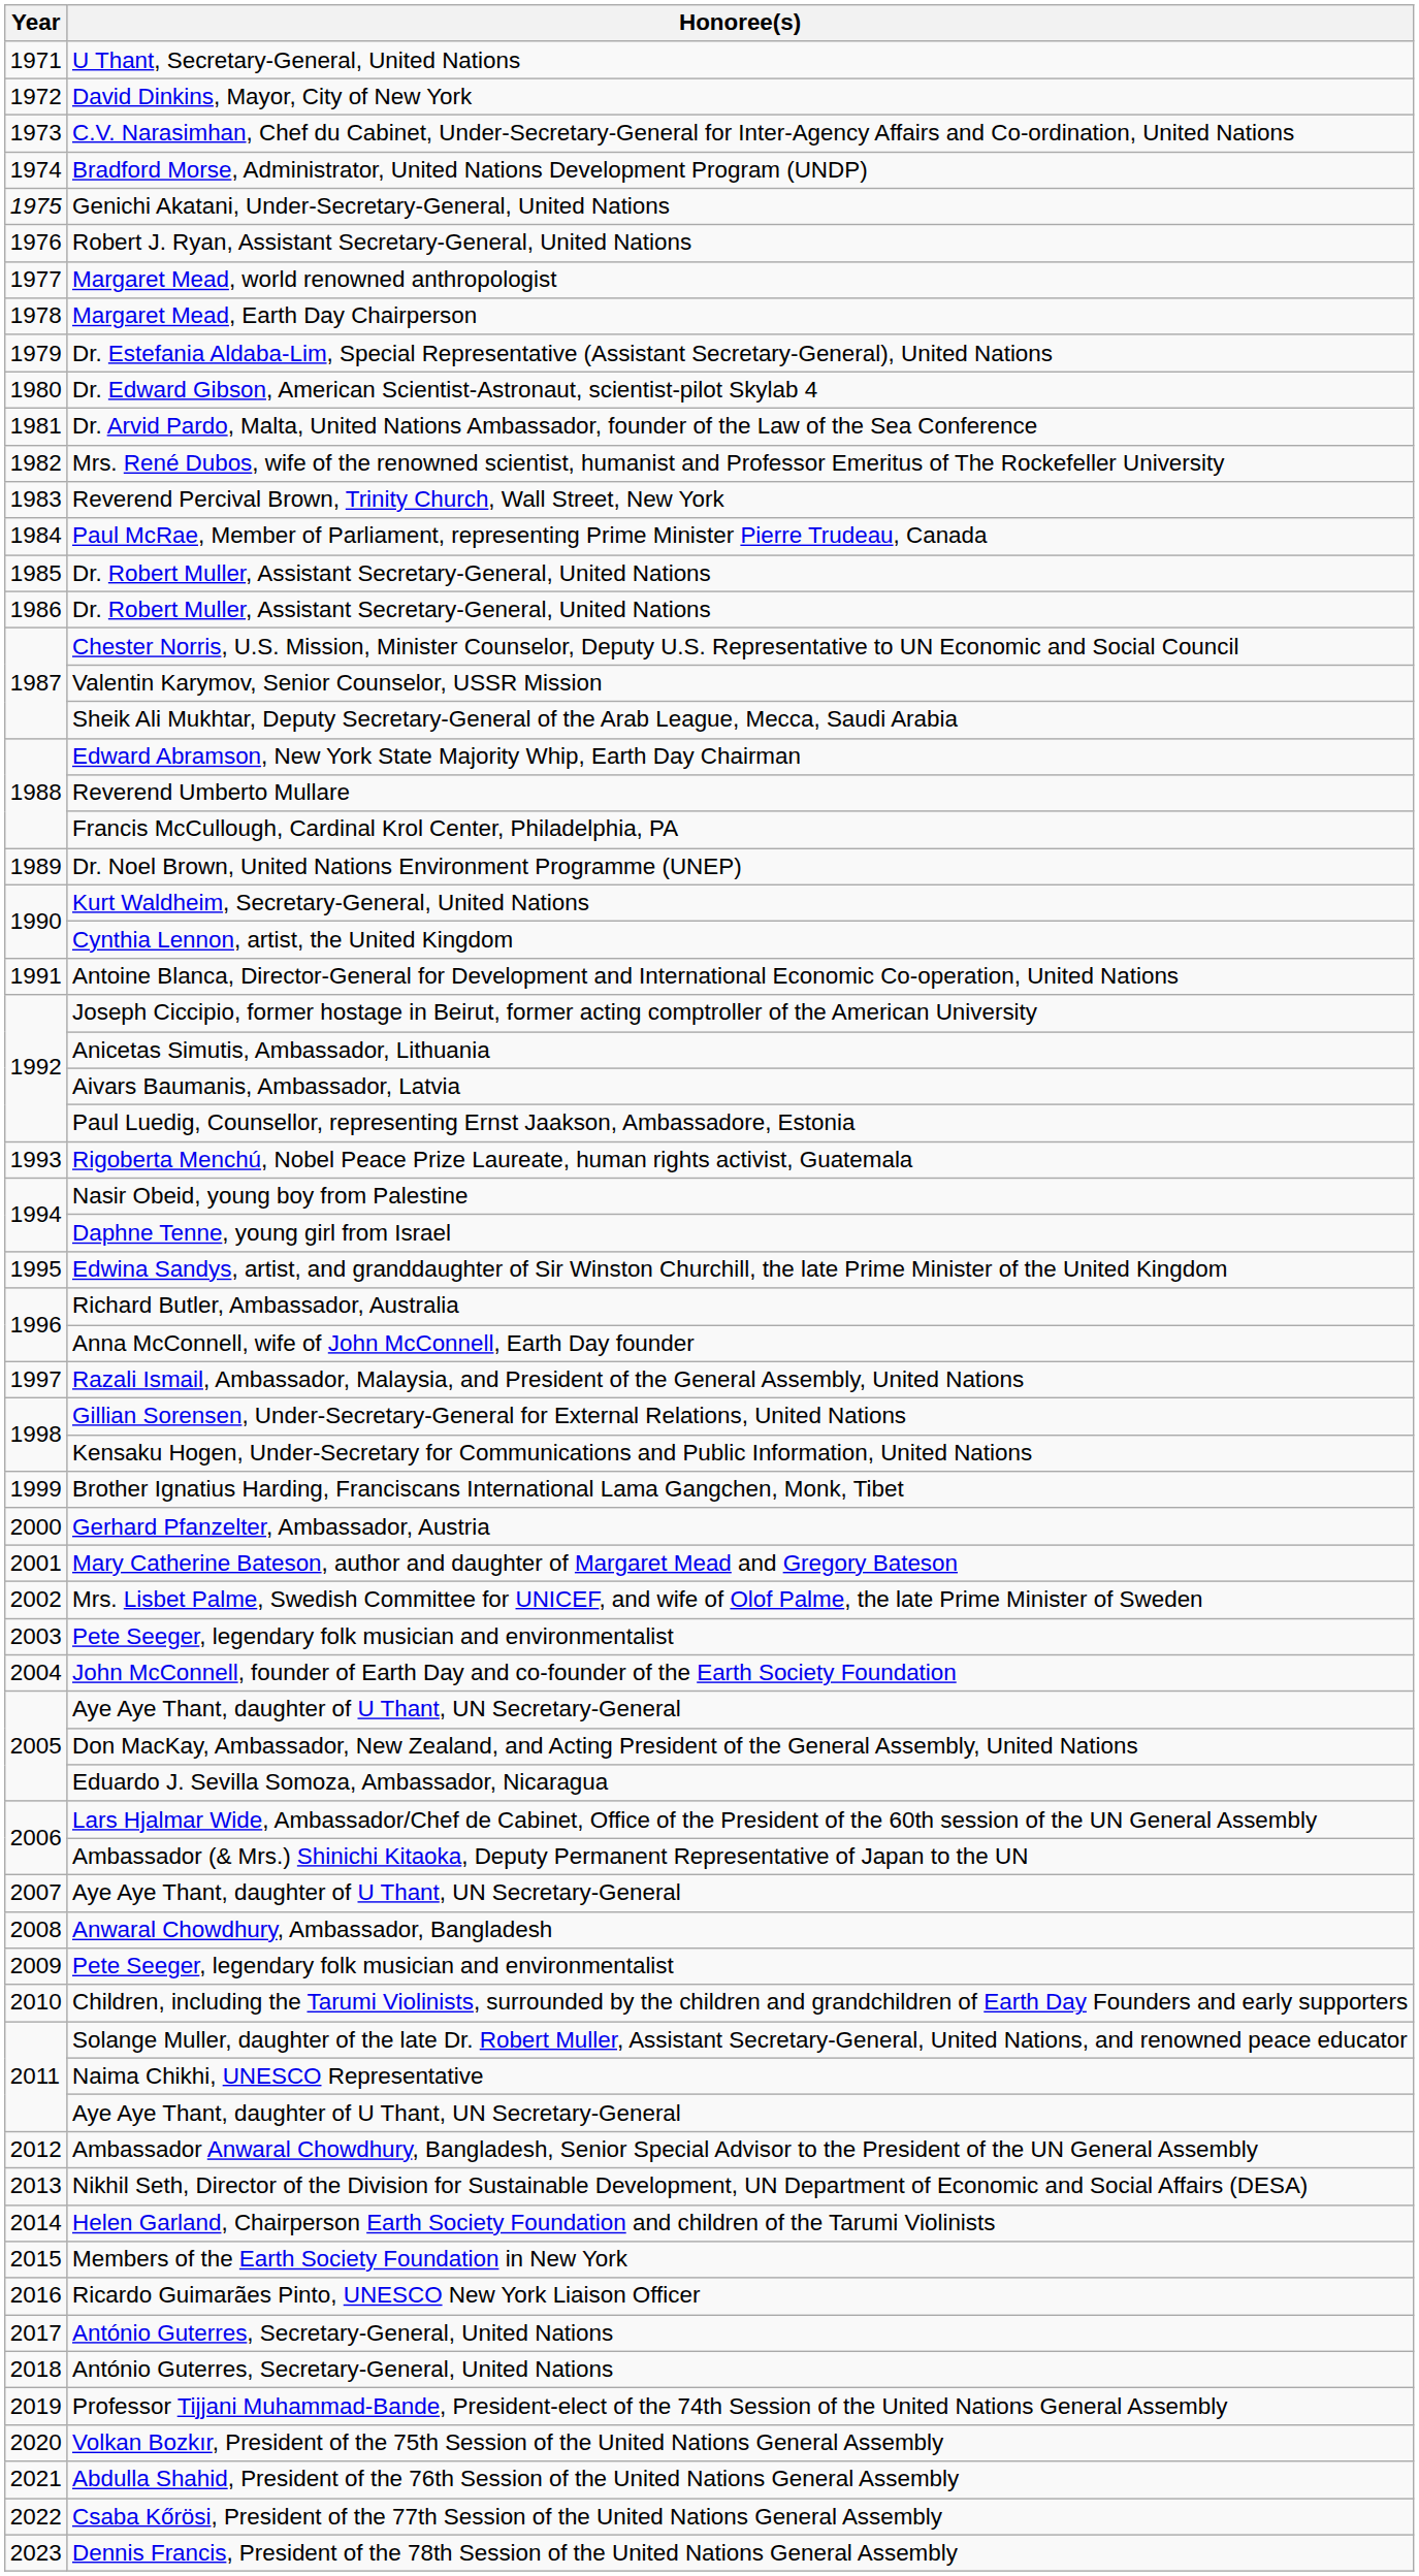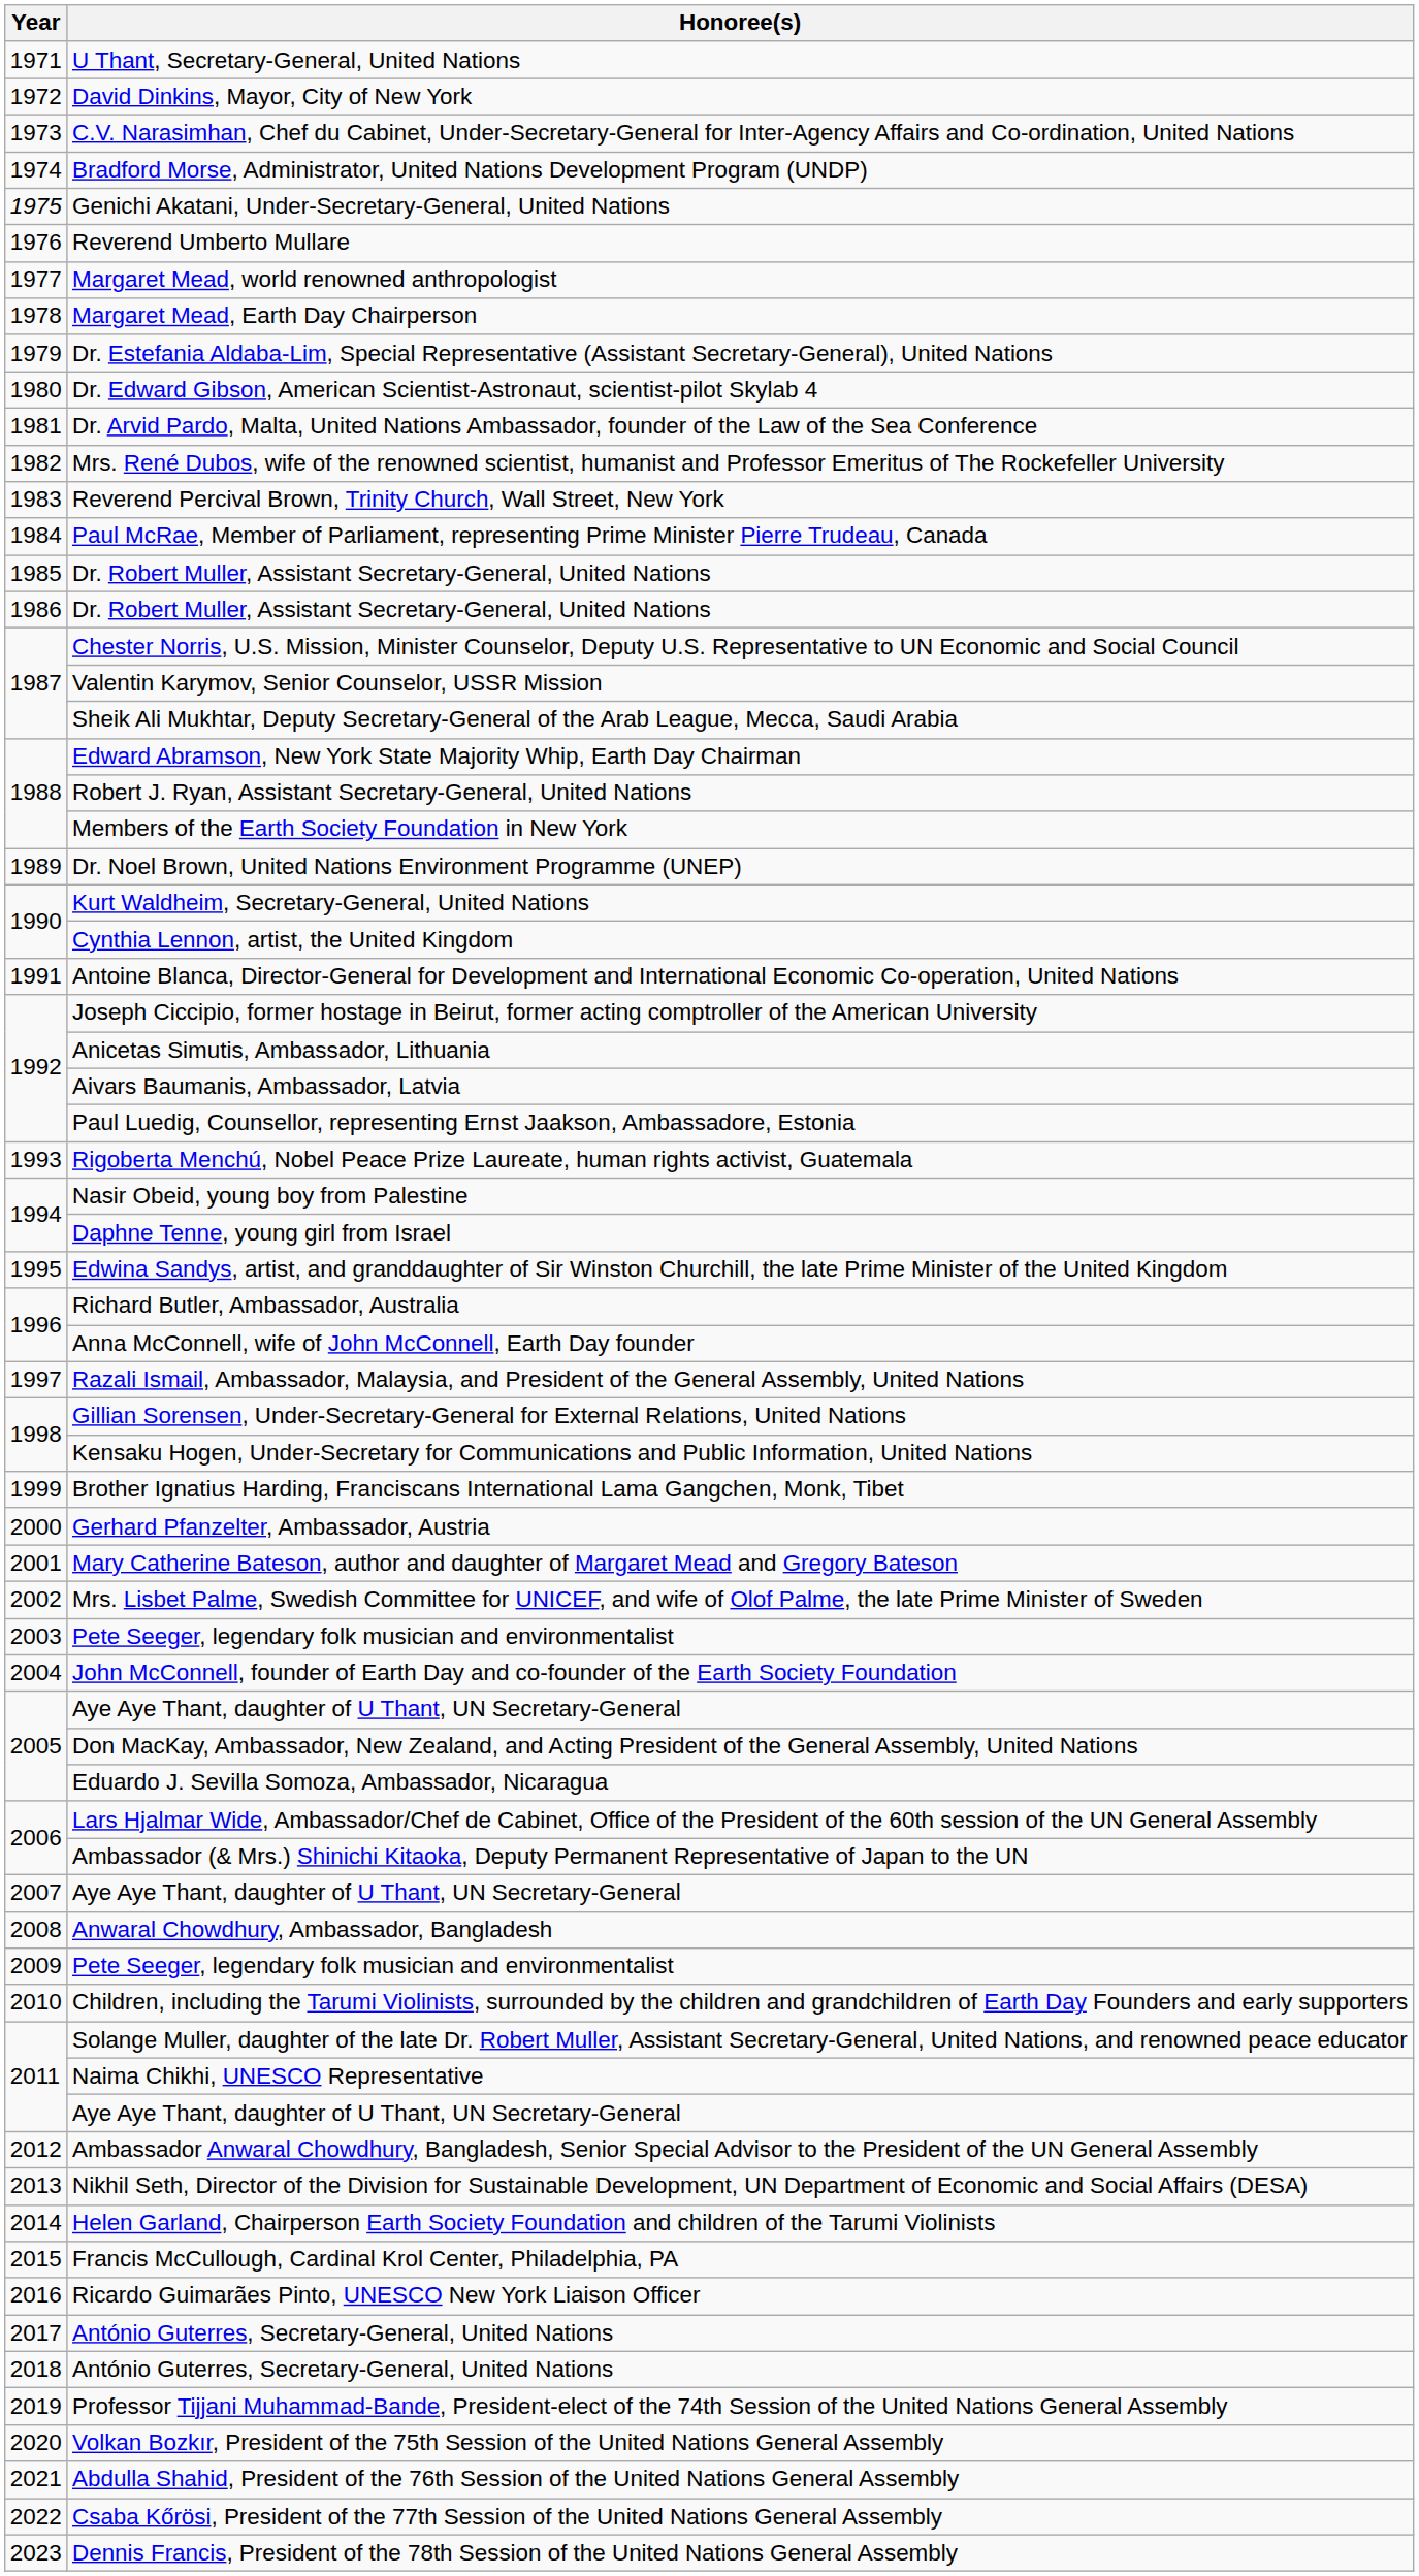row 7 | Honoree(s): Robert J. Ryan, Assistant Secretary-General, United Nations -> Reverend Umberto Mullare
row 22 | Honoree(s): Reverend Umberto Mullare -> Robert J. Ryan, Assistant Secretary-General, United Nations
row 23 | Honoree(s): Francis McCullough, Cardinal Krol Center, Philadelphia, PA -> Members of the Earth Society Foundation in New York
row 62 | Honoree(s): Members of the Earth Society Foundation in New York -> Francis McCullough, Cardinal Krol Center, Philadelphia, PA
